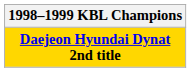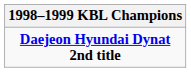row 2 | column 1: gold background -> no background
